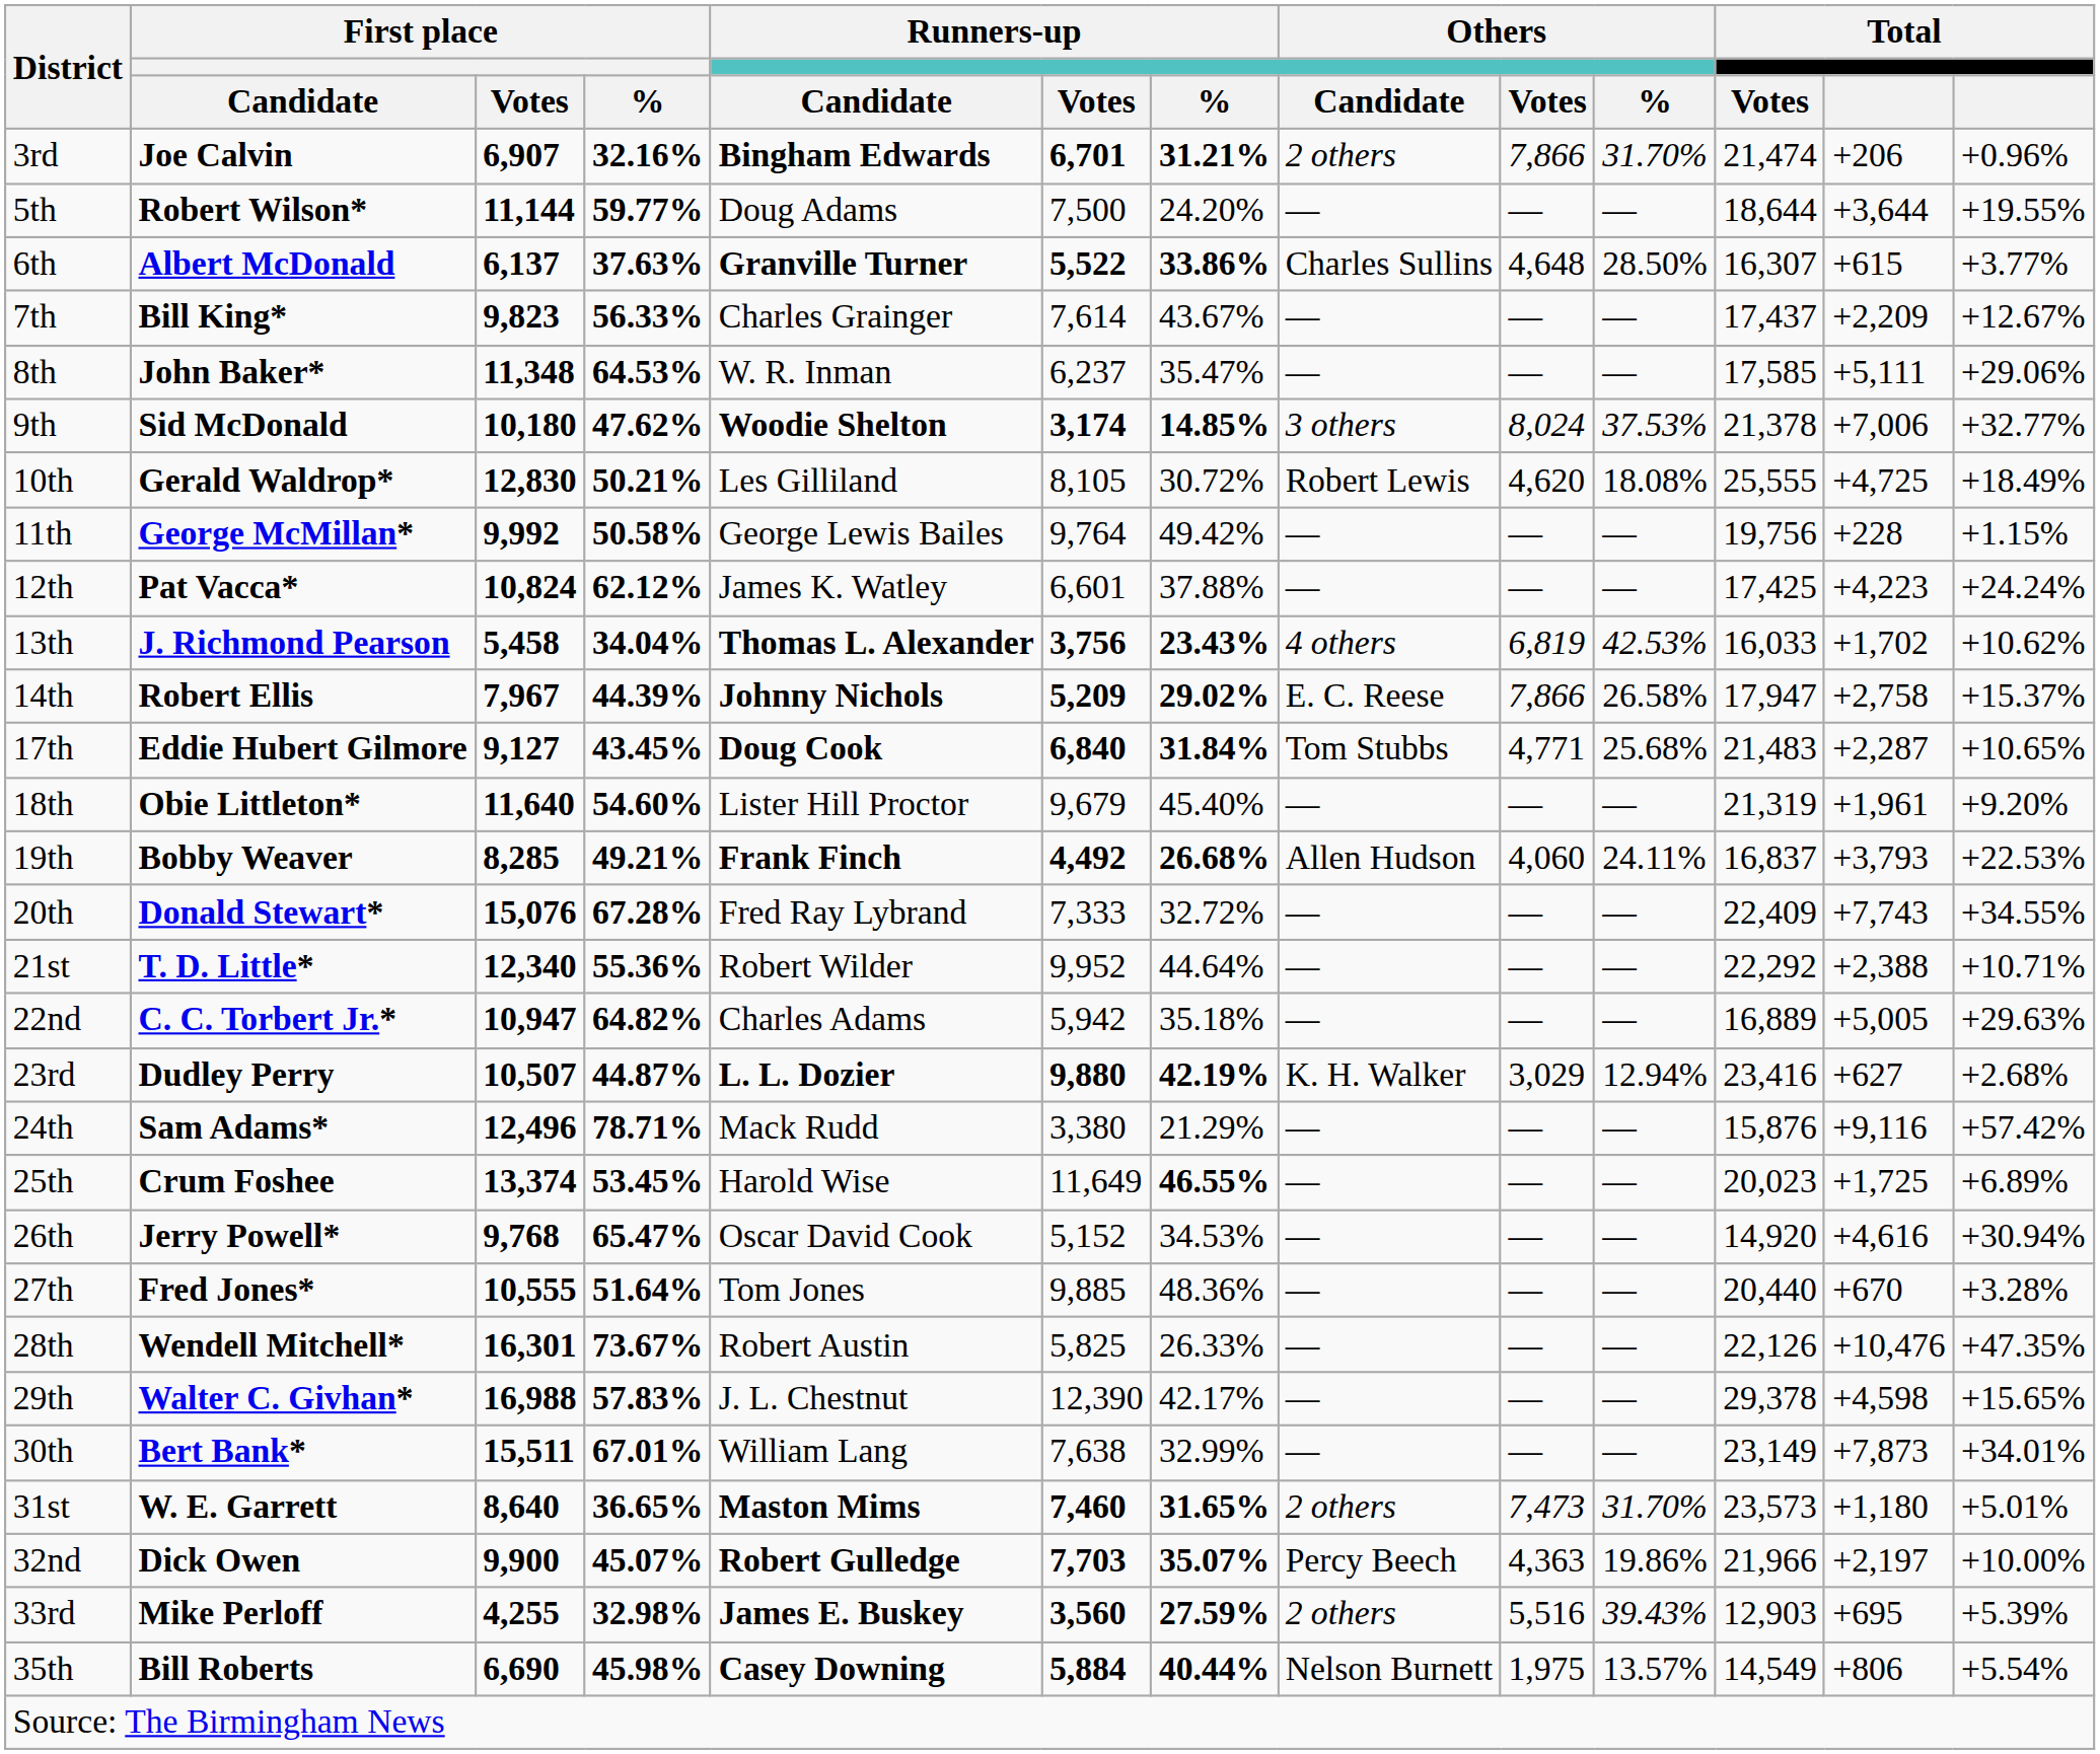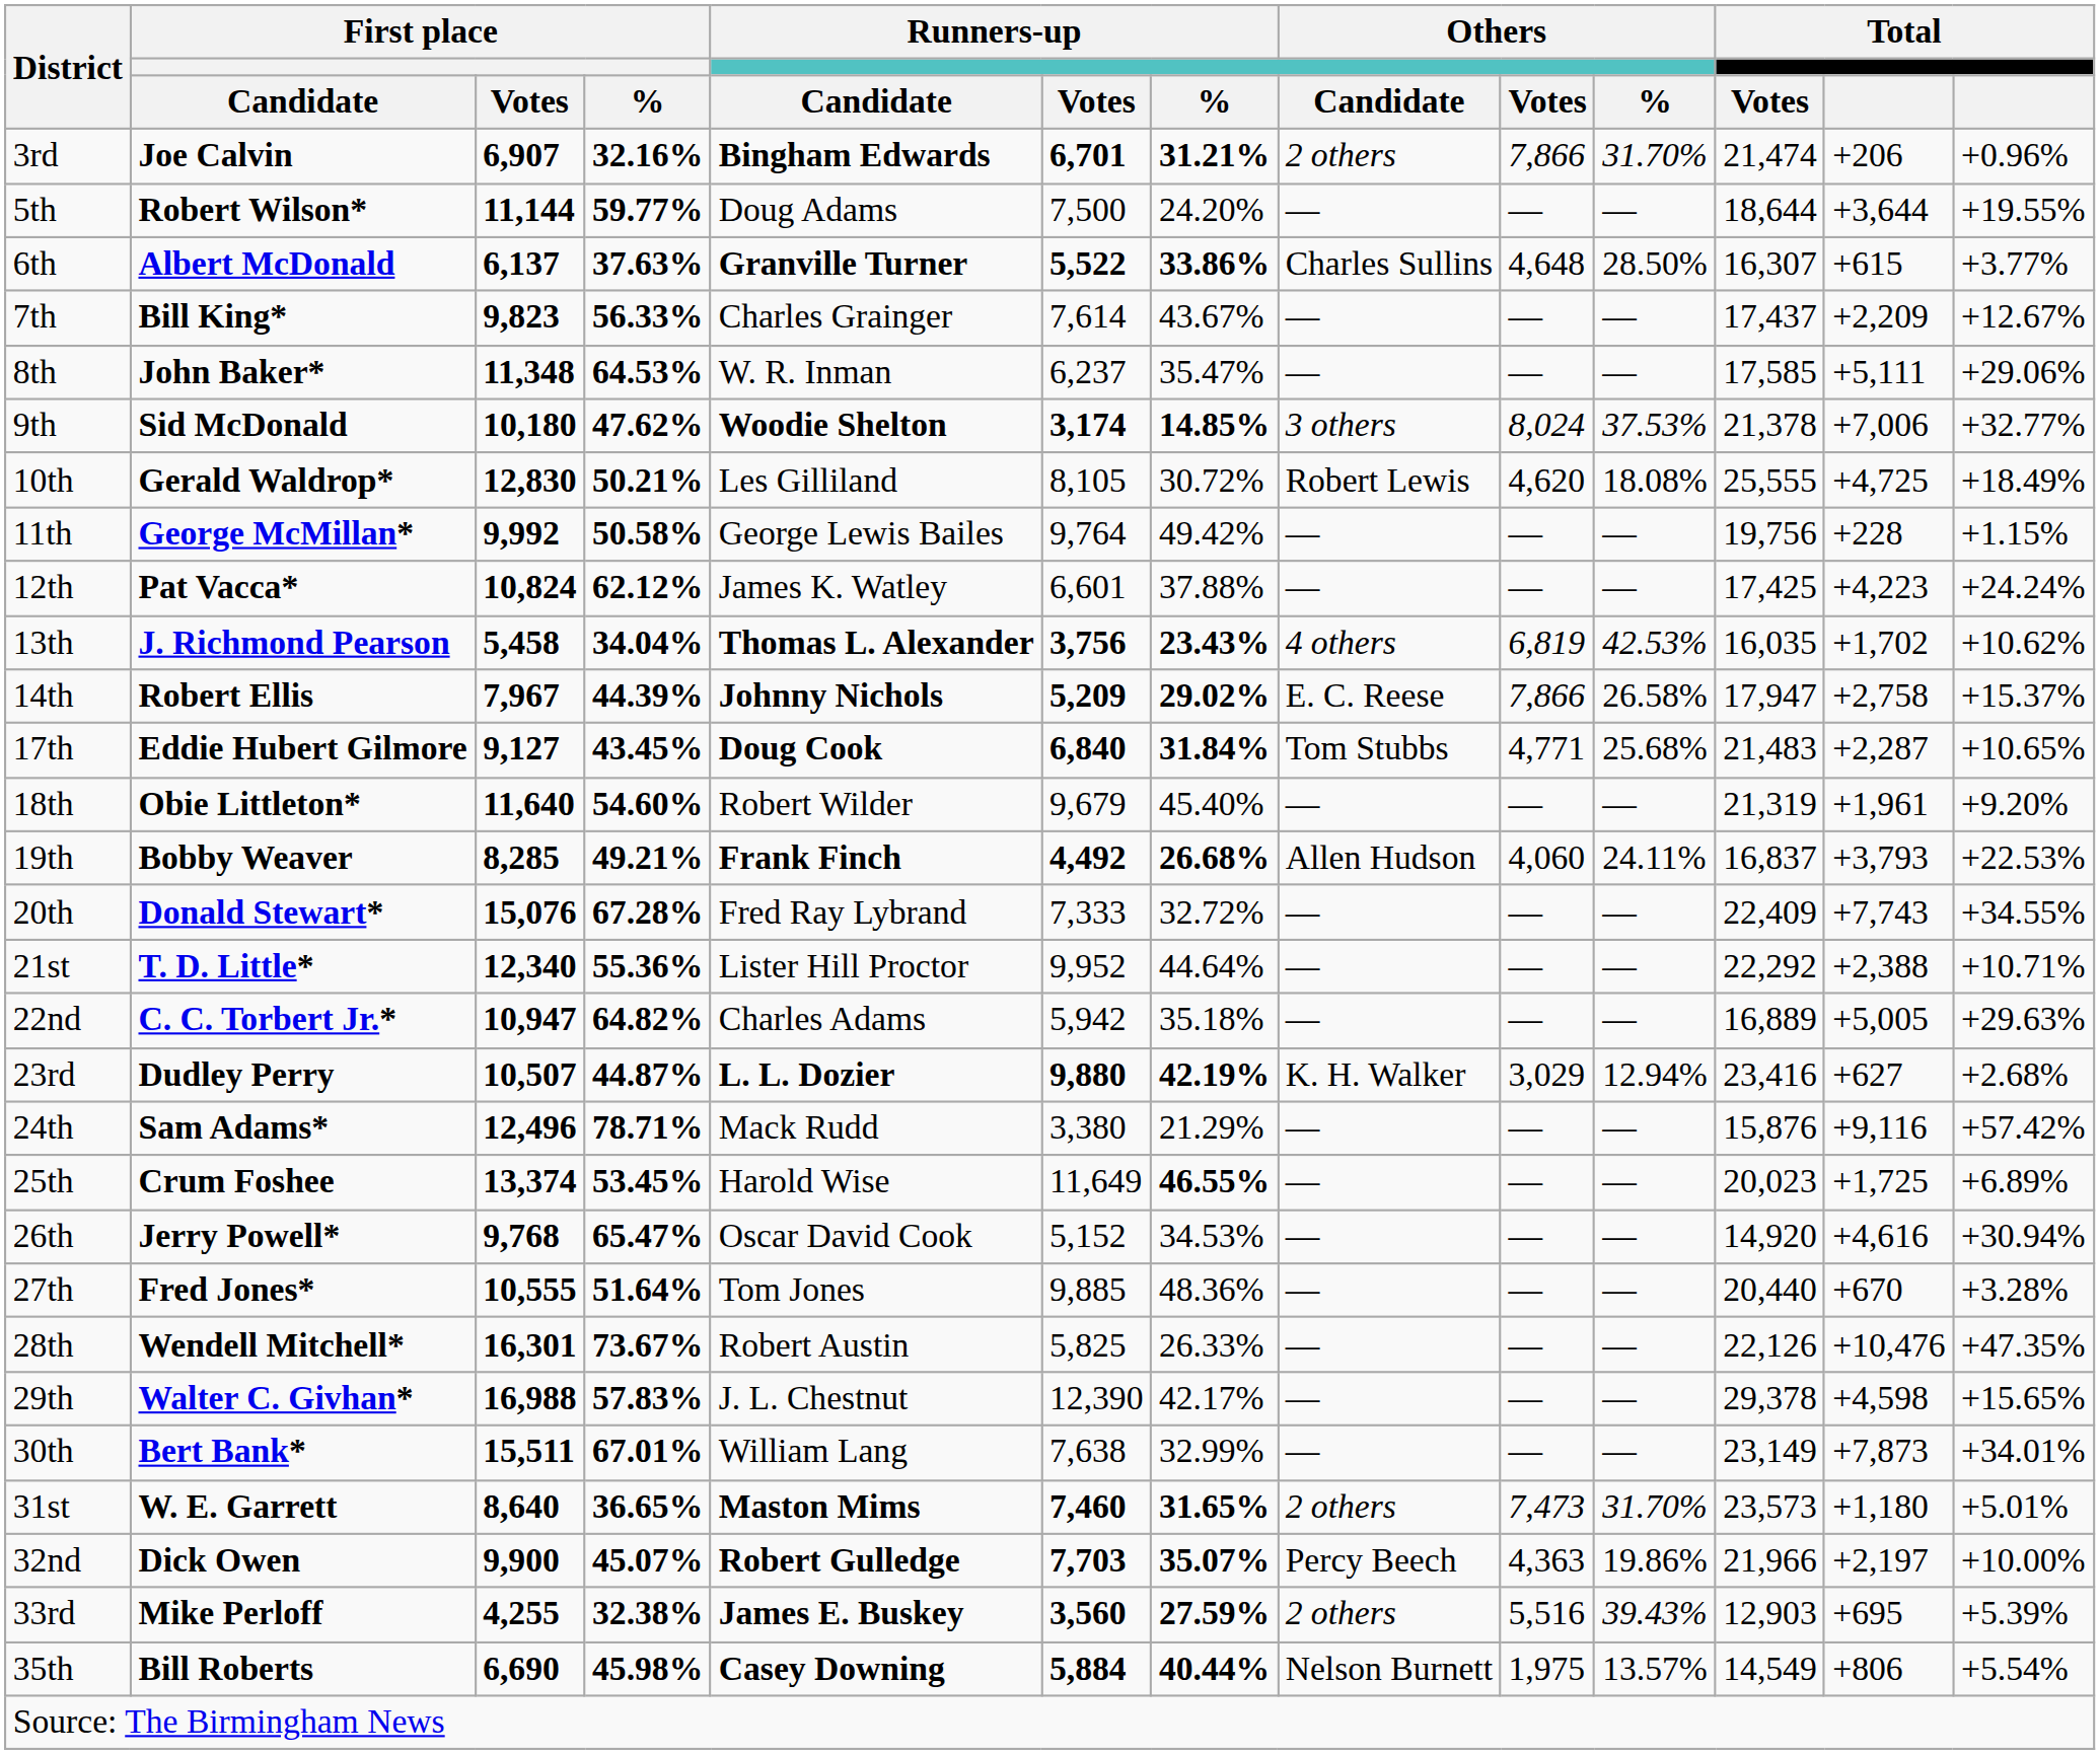13th | Total / Votes: 16,033 -> 16,035
18th | Runners-up / Candidate: Lister Hill Proctor -> Robert Wilder
21st | Runners-up / Candidate: Robert Wilder -> Lister Hill Proctor
33rd | First place / %: 32.98% -> 32.38%
